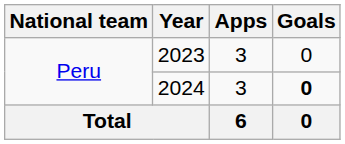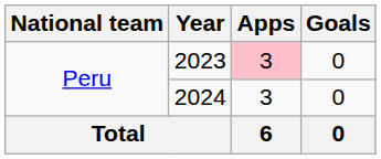2023 | Apps: no background -> pink background
2024 | Goals: bold -> normal
